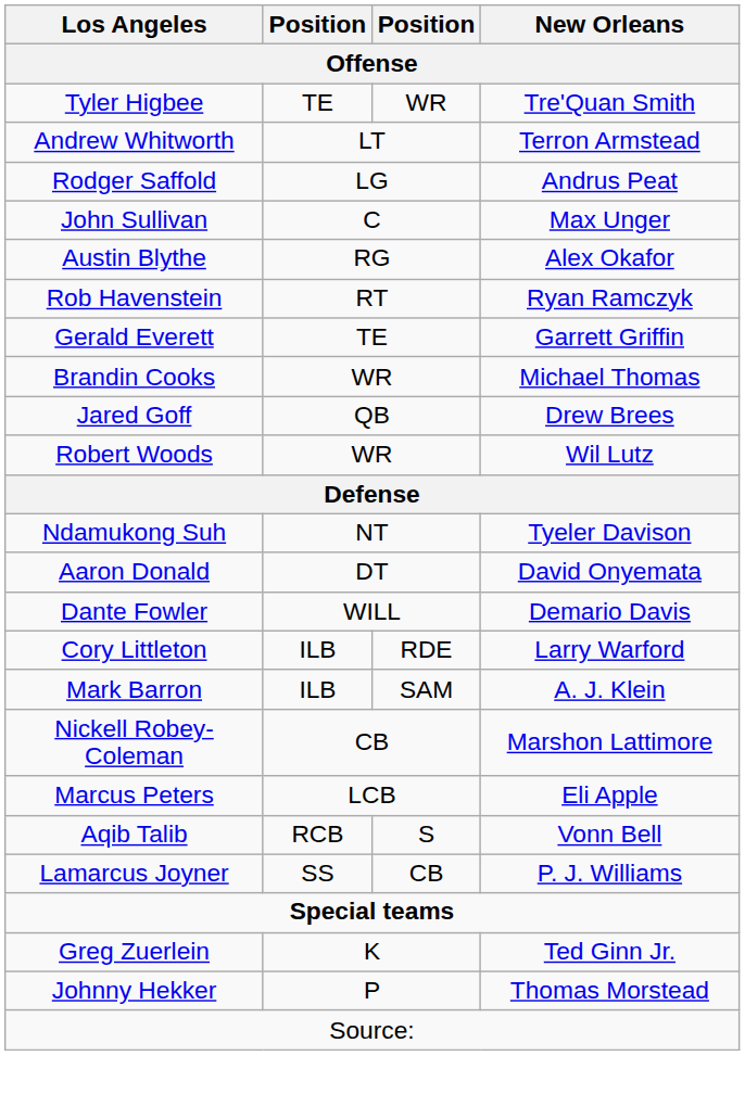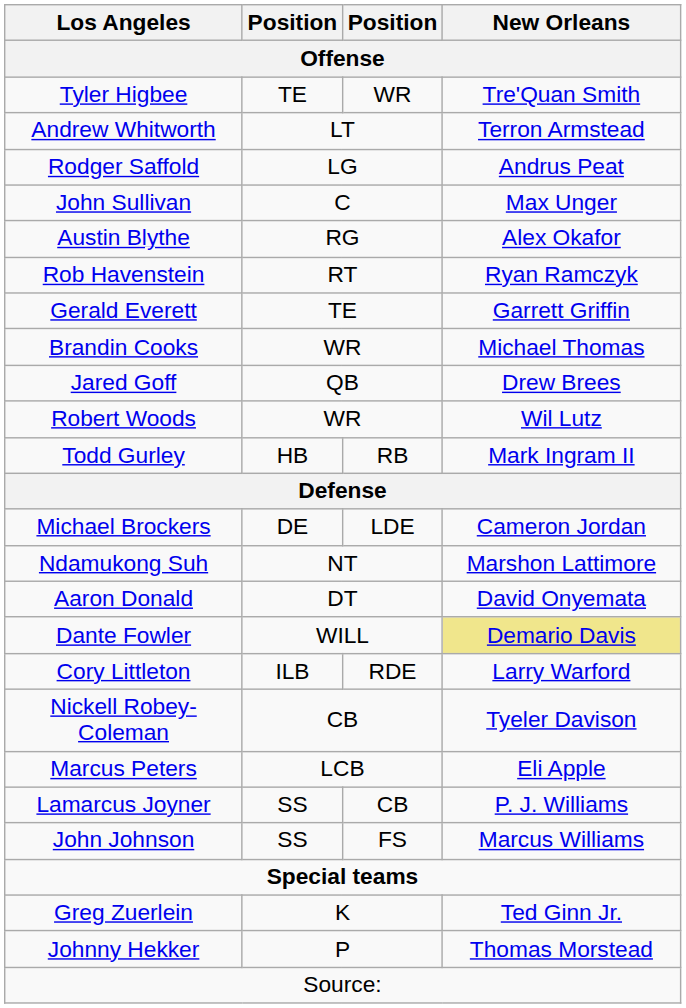+ row: Todd Gurley | HB | RB | Mark Ingram II
+ row: Michael Brockers | DE | LDE | Cameron Jordan
Ndamukong Suh | New Orleans: Tyeler Davison -> Marshon Lattimore
Dante Fowler | New Orleans: no background -> khaki background
- row: Mark Barron | ILB | SAM | A. J. Klein
Nickell Robey-Coleman | New Orleans: Marshon Lattimore -> Tyeler Davison
- row: Aqib Talib | RCB | S | Vonn Bell
+ row: John Johnson | SS | FS | Marcus Williams
